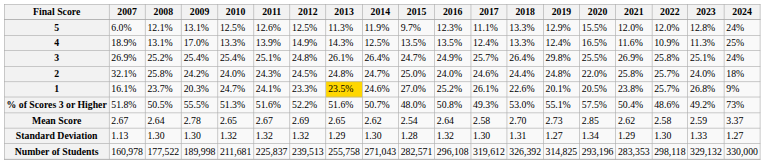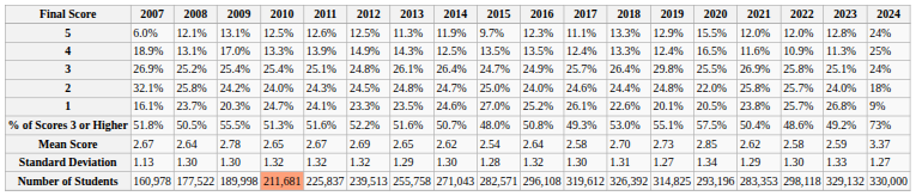1 | 2013: gold background -> no background
Number of Students | 2010: no background -> lightsalmon background
